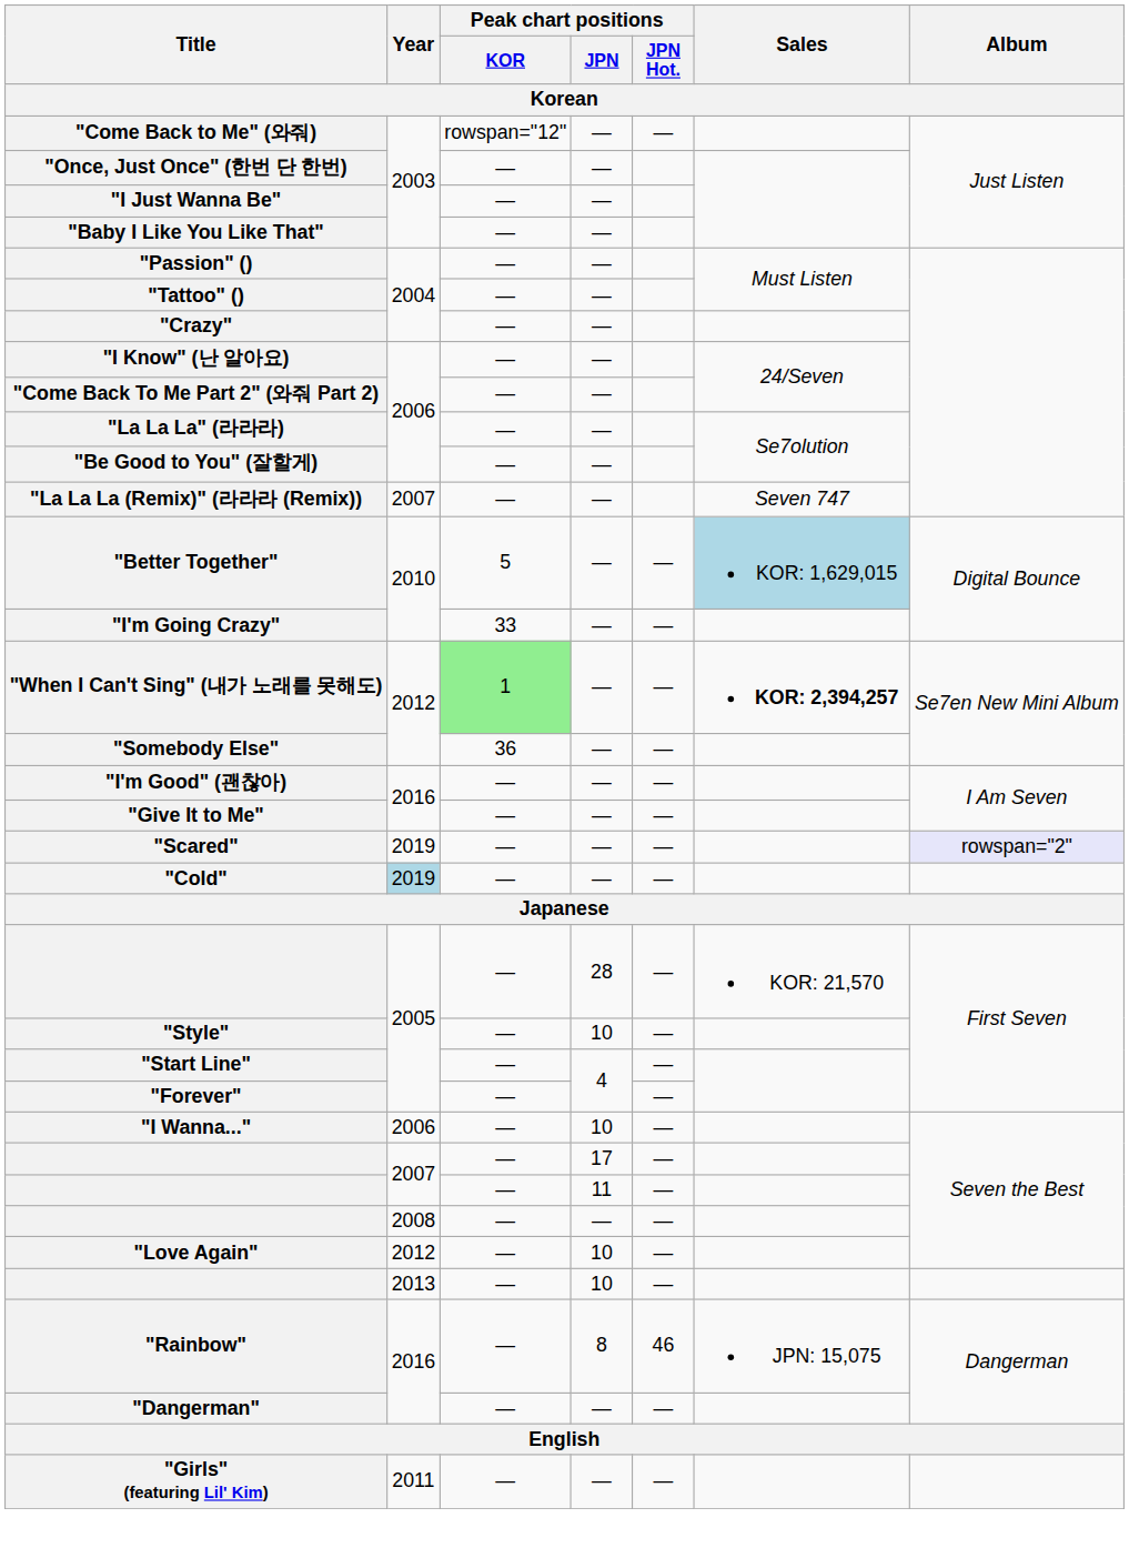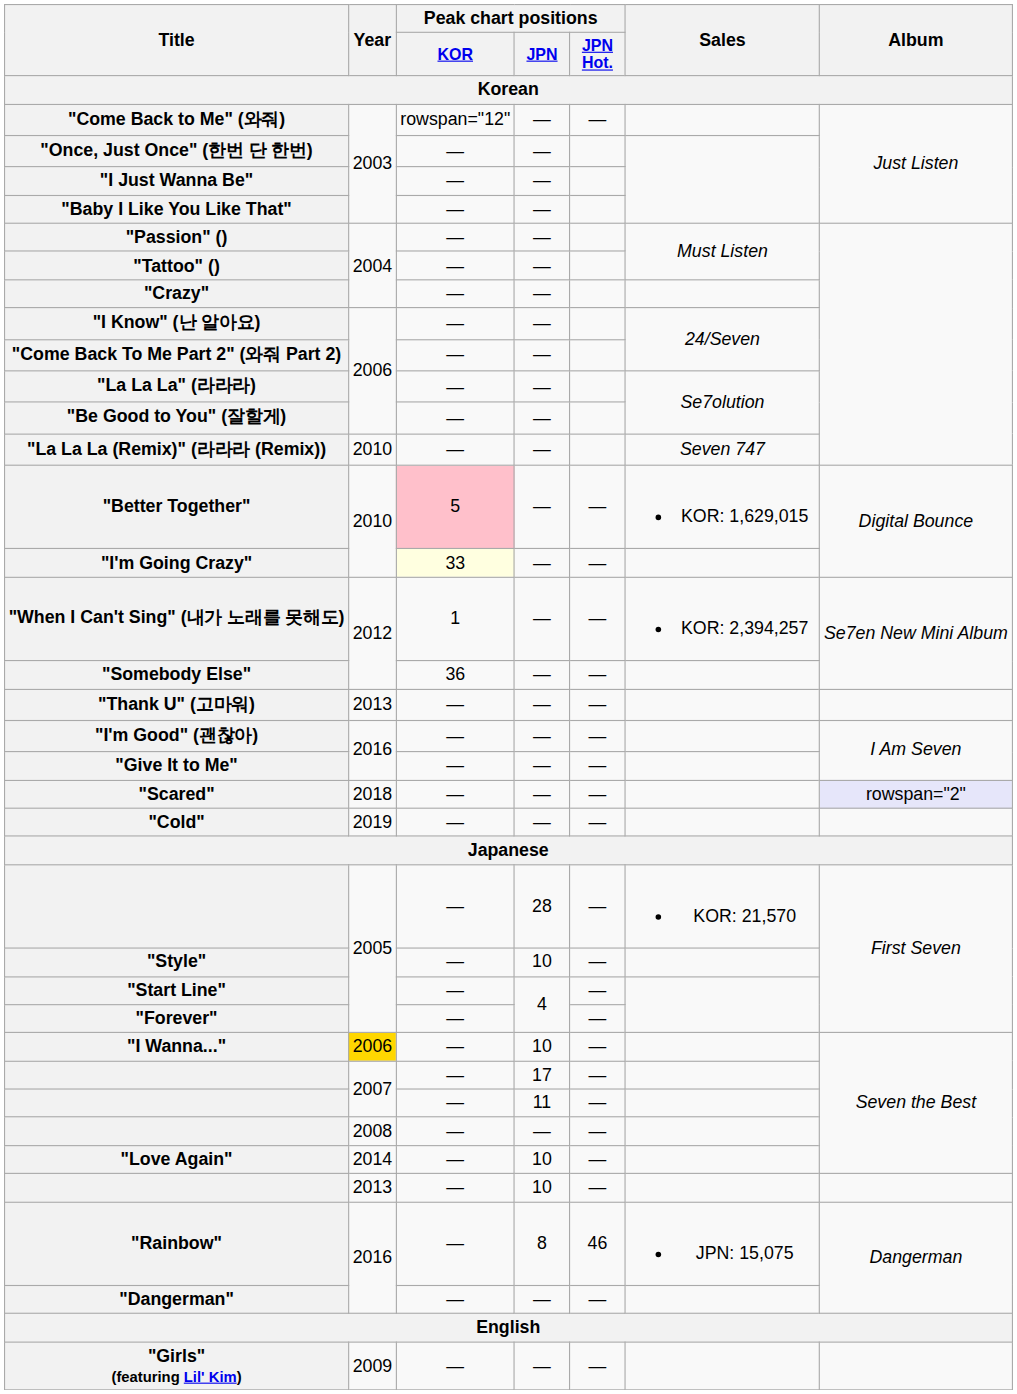"La La La (Remix)" (라라라 (Remix)) | Year: 2007 -> 2010
"Better Together" | Peak chart positions / KOR: no background -> pink background
"Better Together" | Sales: lightblue background -> no background
"I'm Going Crazy" | Peak chart positions / KOR: no background -> lightyellow background
"When I Can't Sing" (내가 노래를 못해도) | Peak chart positions / KOR: lightgreen background -> no background
"When I Can't Sing" (내가 노래를 못해도) | Sales: bold -> normal
+ row: "Thank U" (고마워) | 2013 | — | — | —
"Scared" | Year: 2019 -> 2018
"Cold" | Year: lightblue background -> no background
"I Wanna..." | Year: no background -> gold background
"Love Again" | Year: 2012 -> 2014
"Girls" (featuring Lil' Kim) | Year: 2011 -> 2009
